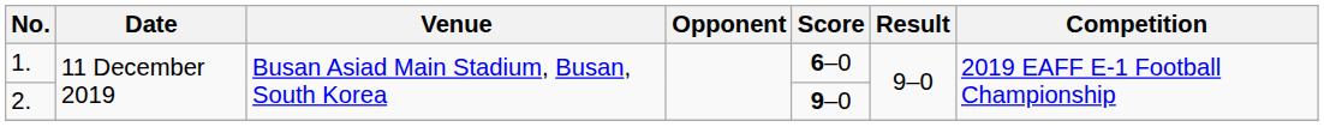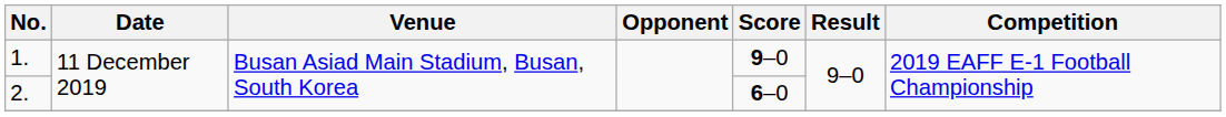1. | Score: 6–0 -> 9–0
2. | Score: 9–0 -> 6–0
